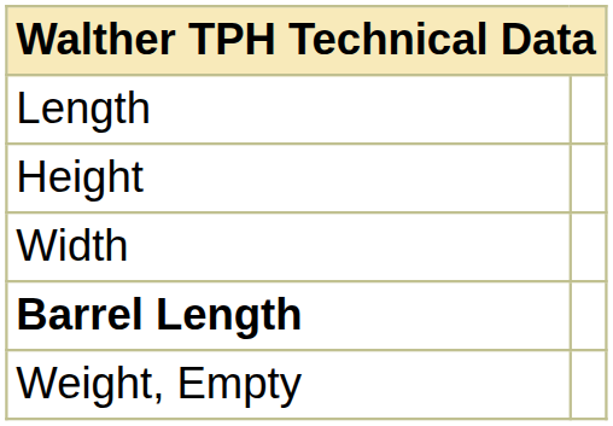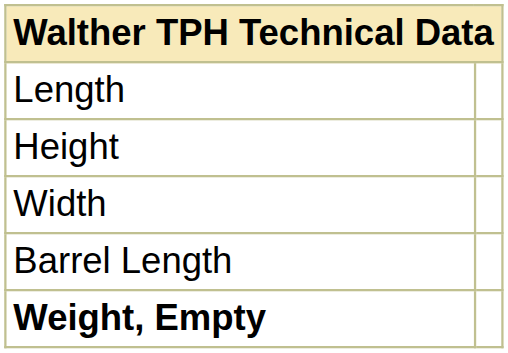Barrel Length | column 1: bold -> normal
Weight, Empty | column 1: normal -> bold
